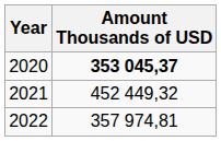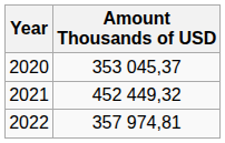2020 | Amount Thousands of USD: bold -> normal
